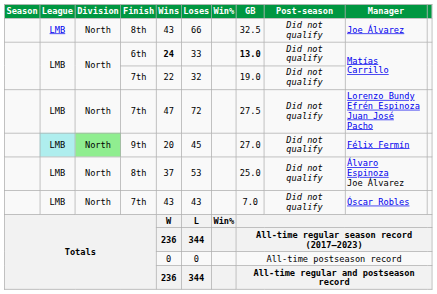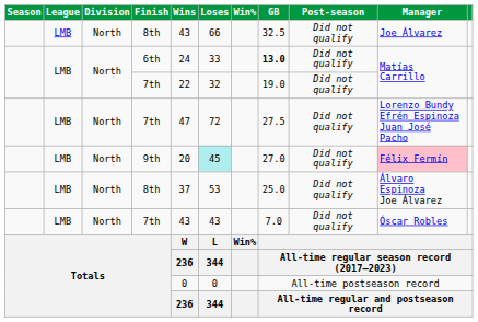6th | Wins: bold -> normal
9th | League: paleturquoise background -> no background
9th | Division: lightgreen background -> no background
9th | Loses: no background -> paleturquoise background
9th | Manager: no background -> pink background
